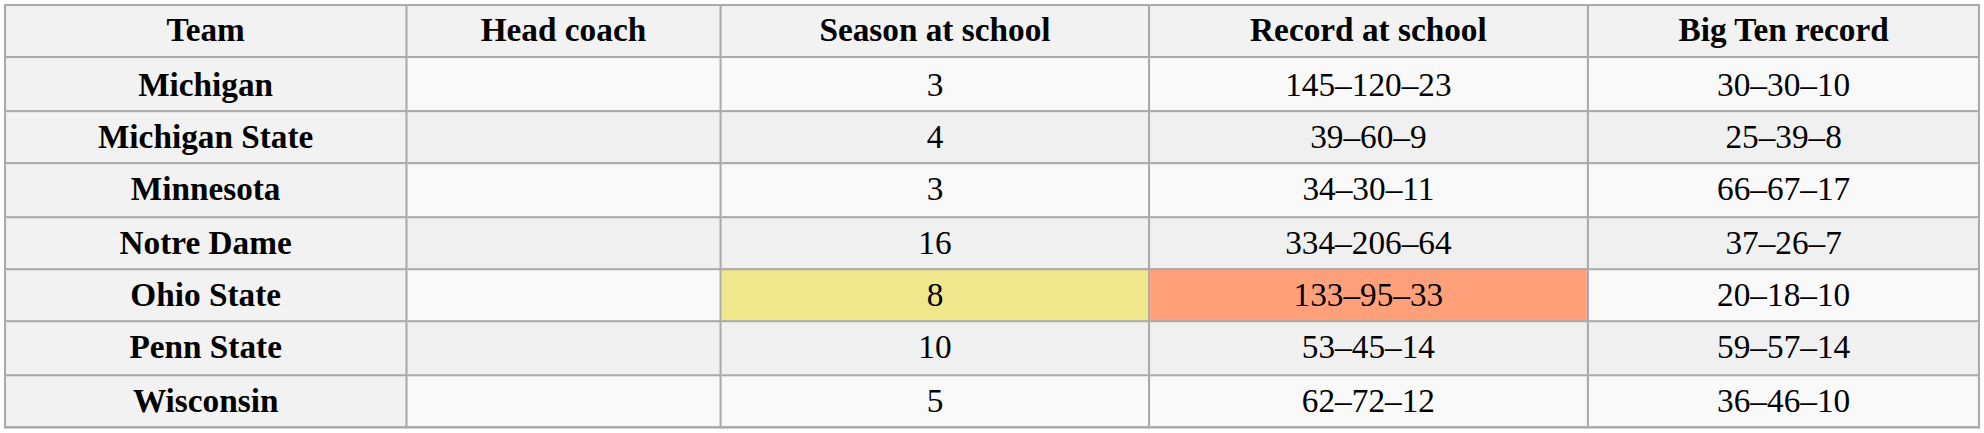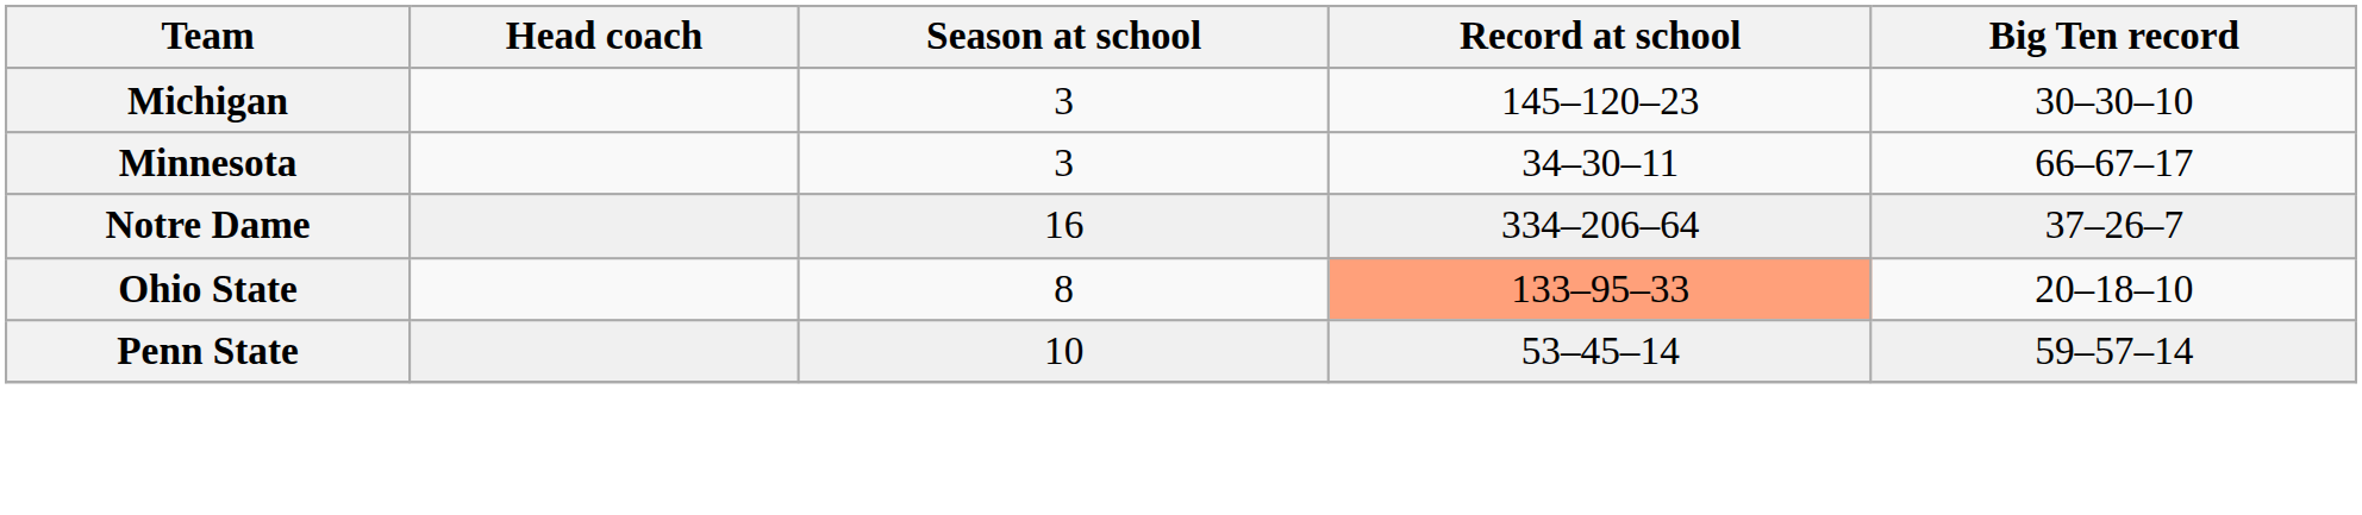- row: Michigan State | 4 | 39–60–9 | 25–39–8
Ohio State | Season at school: khaki background -> no background
- row: Wisconsin | 5 | 62–72–12 | 36–46–10
